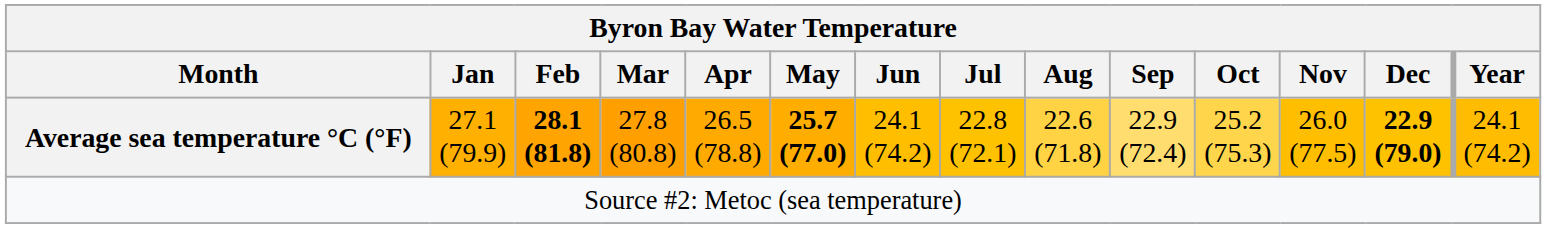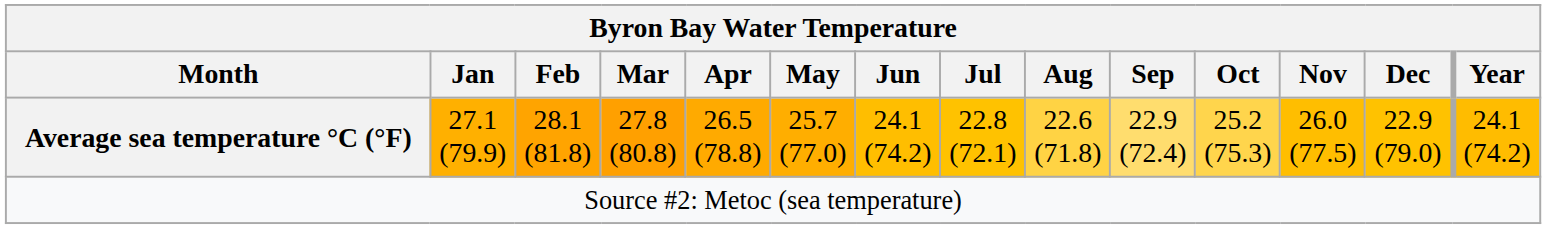row 3 | Feb: bold -> normal
row 3 | May: bold -> normal
row 3 | Dec: bold -> normal
